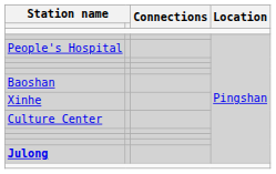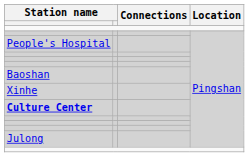Culture Center | column 1: normal -> bold
Julong | column 1: bold -> normal
